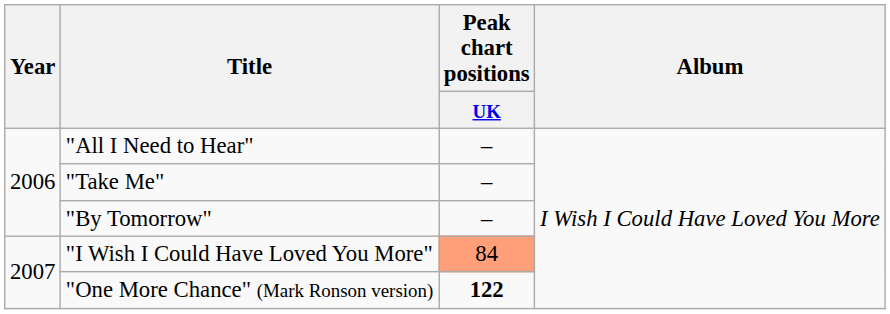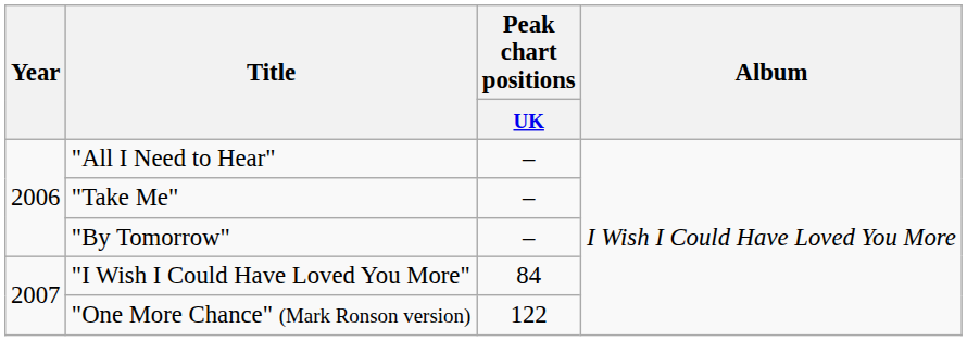"I Wish I Could Have Loved You More" | Peak chart positions / UK: lightsalmon background -> no background
"One More Chance" (Mark Ronson version) | Peak chart positions / UK: bold -> normal
